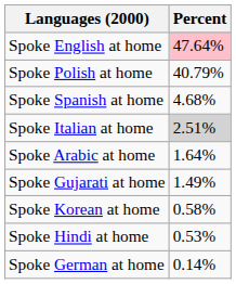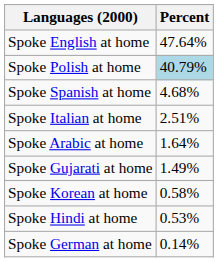Spoke English at home | Percent: pink background -> no background
Spoke Polish at home | Percent: no background -> lightblue background
Spoke Italian at home | Percent: lightgrey background -> no background
